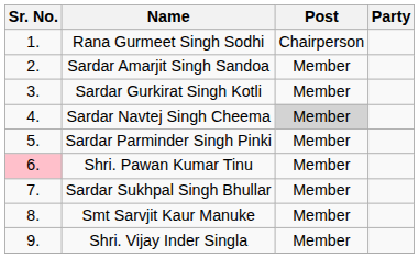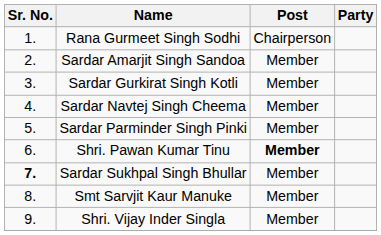Sardar Navtej Singh Cheema | Post: lightgrey background -> no background
Shri. Pawan Kumar Tinu | Sr. No.: pink background -> no background
Shri. Pawan Kumar Tinu | Post: normal -> bold
Sardar Sukhpal Singh Bhullar | Sr. No.: normal -> bold
